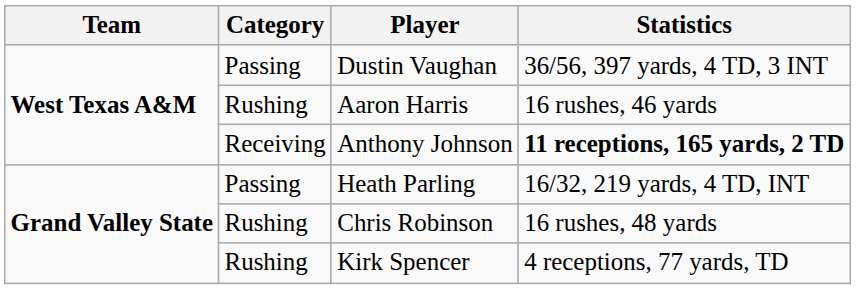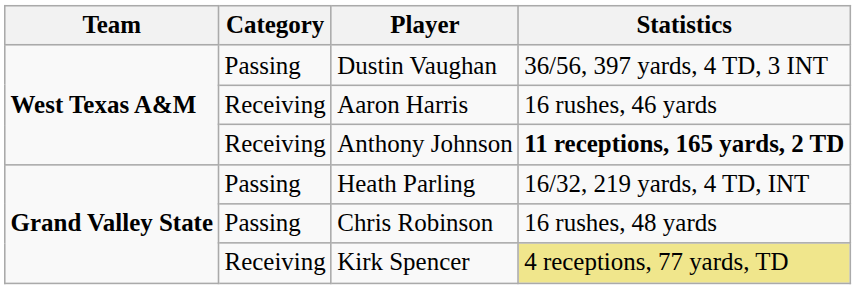Aaron Harris | Category: Rushing -> Receiving
Chris Robinson | Category: Rushing -> Passing
Kirk Spencer | Category: Rushing -> Receiving
Kirk Spencer | Statistics: no background -> khaki background
